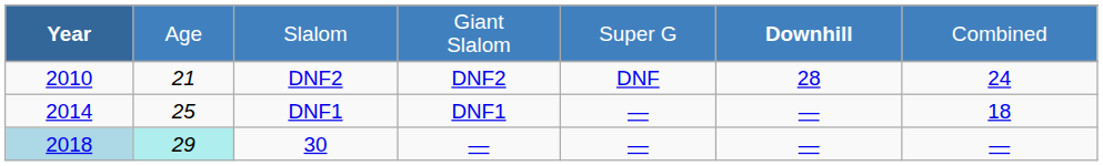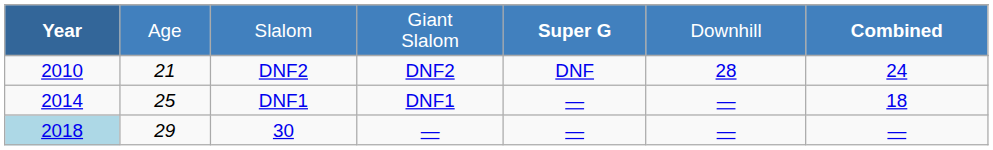Slalom | column 5: normal -> bold
Slalom | column 6: bold -> normal
Slalom | column 7: normal -> bold
30 | column 2: paleturquoise background -> no background
